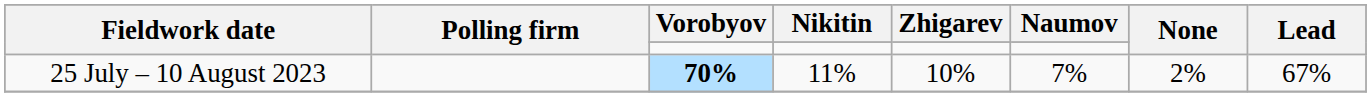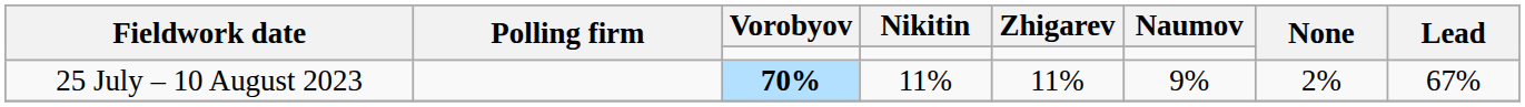25 July – 10 August 2023 | Zhigarev: 10% -> 11%
25 July – 10 August 2023 | Naumov: 7% -> 9%
